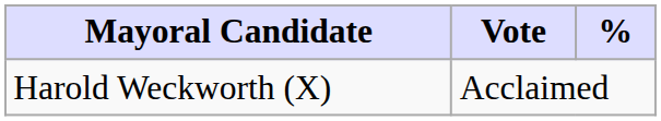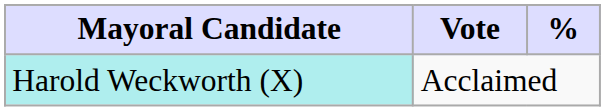Harold Weckworth (X) | Mayoral Candidate: no background -> paleturquoise background
